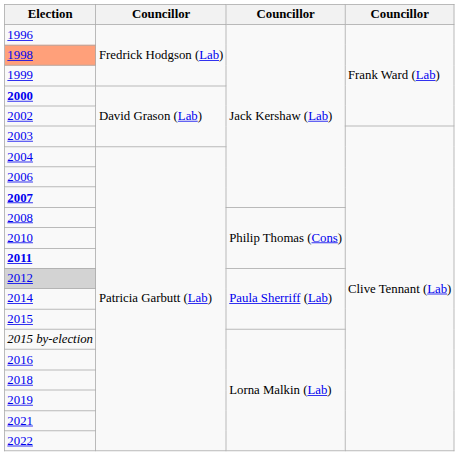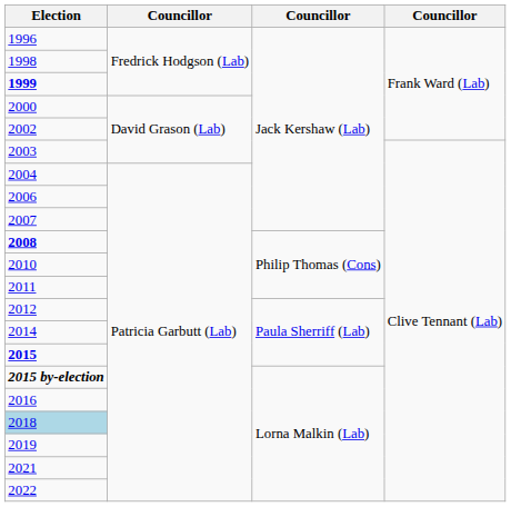1998 | Election: lightsalmon background -> no background
1999 | Election: normal -> bold
2000 | Election: bold -> normal
2007 | Election: bold -> normal
2008 | Election: normal -> bold
2011 | Election: bold -> normal
2012 | Election: lightgrey background -> no background
2015 | Election: normal -> bold
2015 by-election | Election: normal -> bold
2018 | Election: no background -> lightblue background
